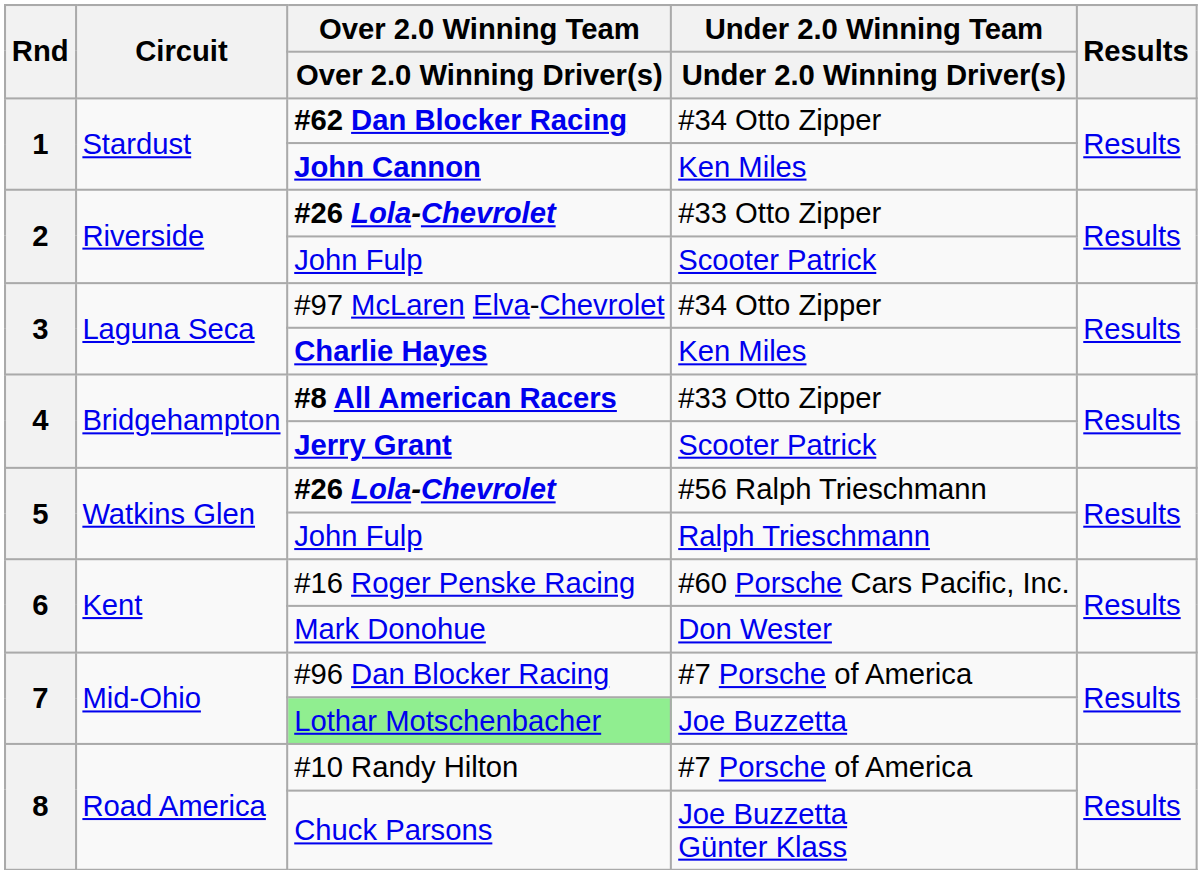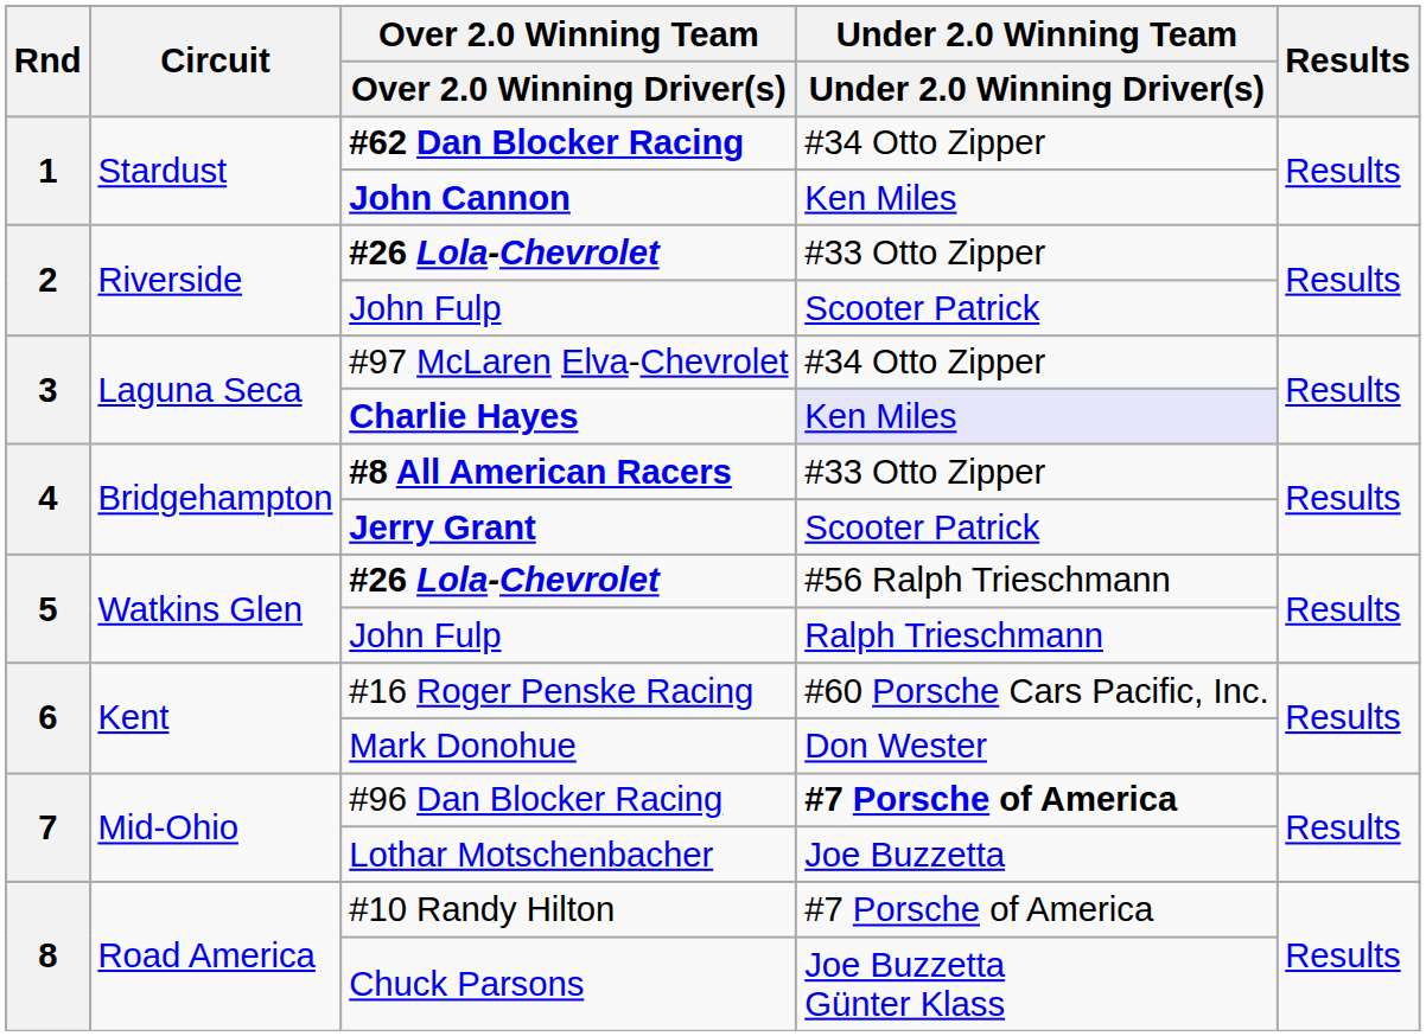Charlie Hayes | Under 2.0 Winning Team / Under 2.0 Winning Driver(s): no background -> lavender background
#96 Dan Blocker Racing | Under 2.0 Winning Team / Under 2.0 Winning Driver(s): normal -> bold
Lothar Motschenbacher | Over 2.0 Winning Team / Over 2.0 Winning Driver(s): lightgreen background -> no background
